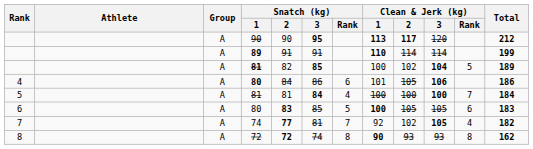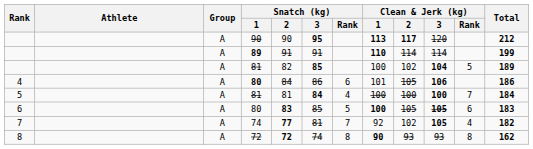row 5 | Snatch (kg) / 1: bold -> normal
row 8 | Clean & Jerk (kg) / 3: normal -> bold
